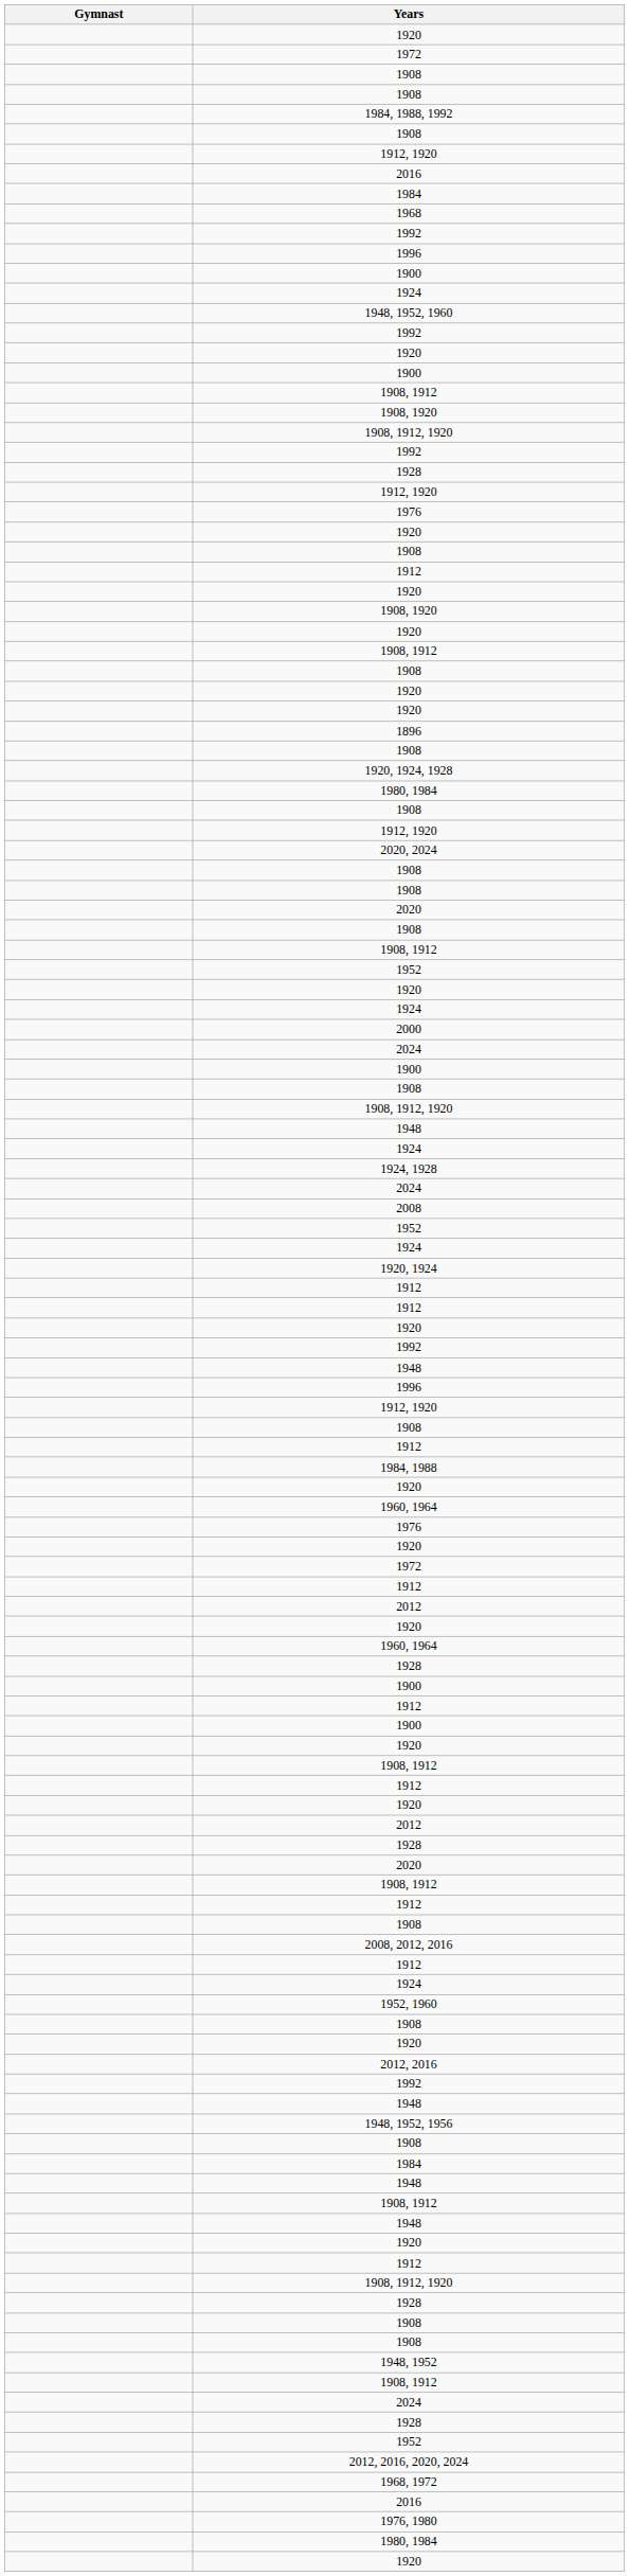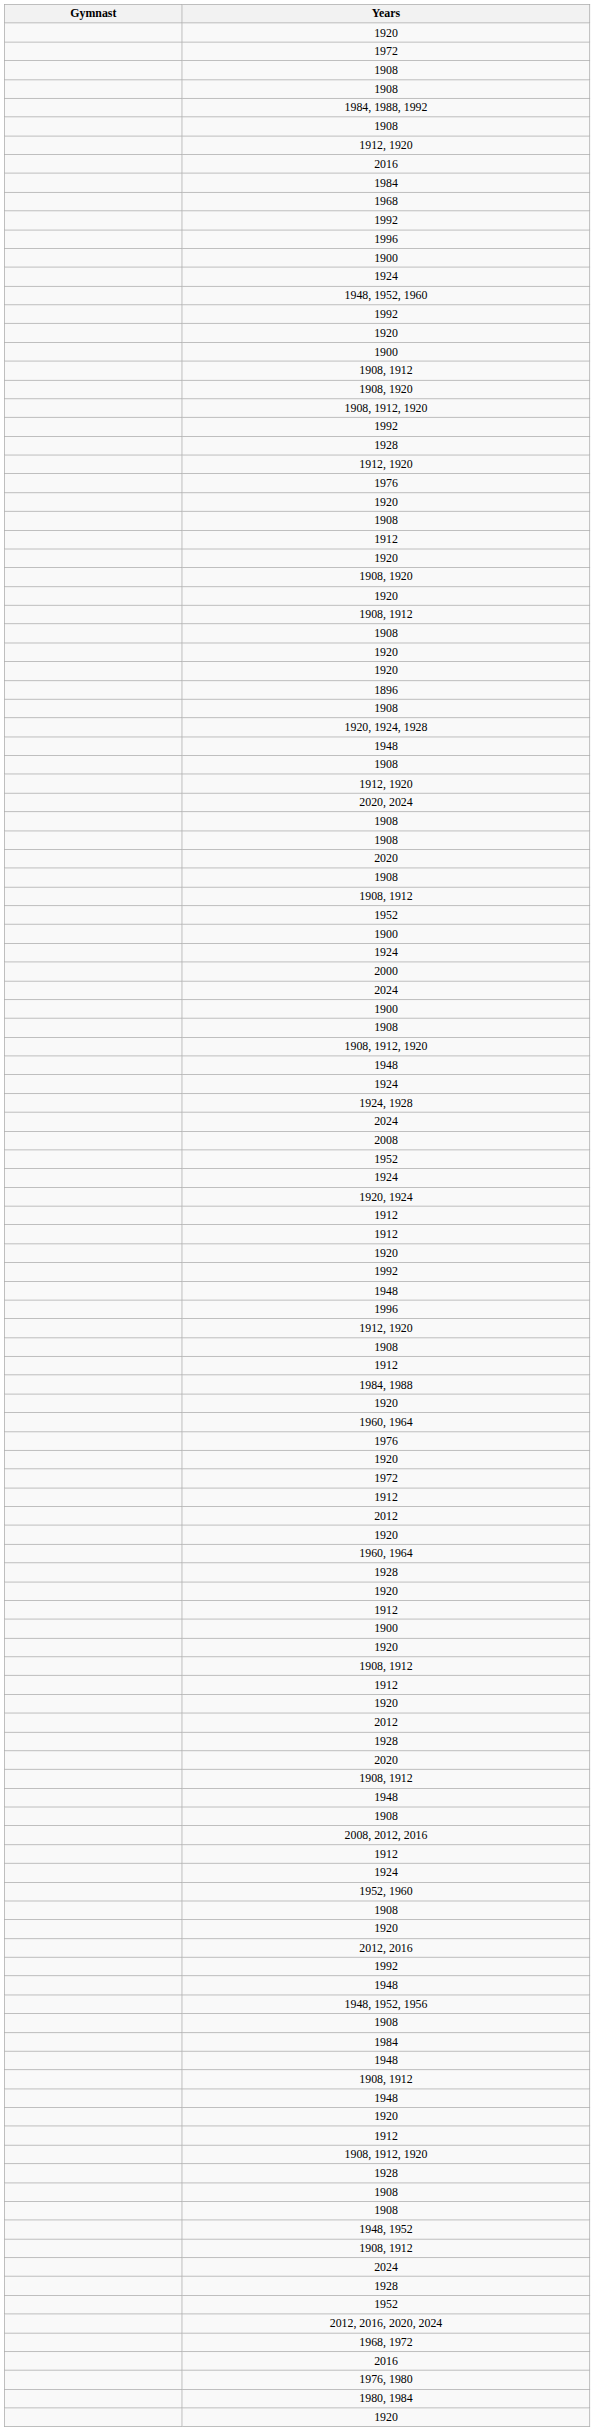row 40 | Years: 1980, 1984 -> 1948
row 50 | Years: 1920 -> 1900
row 85 | Years: 1900 -> 1920
row 96 | Years: 1912 -> 1948
